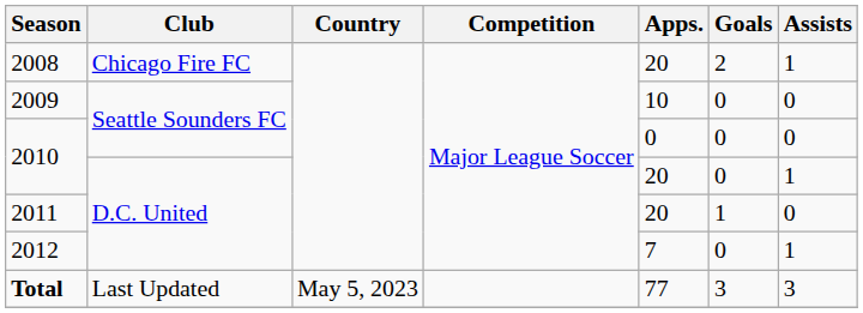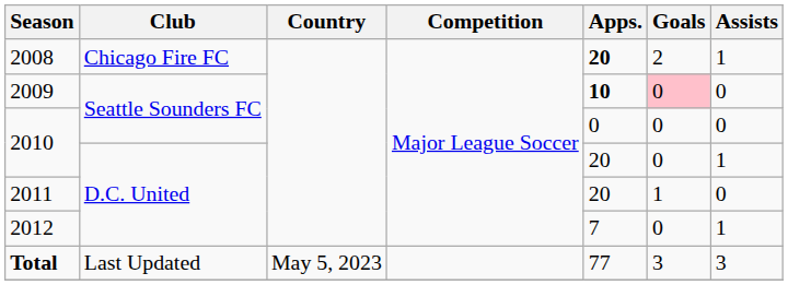2008 | Apps.: normal -> bold
2009 | Apps.: normal -> bold
2009 | Goals: no background -> pink background
